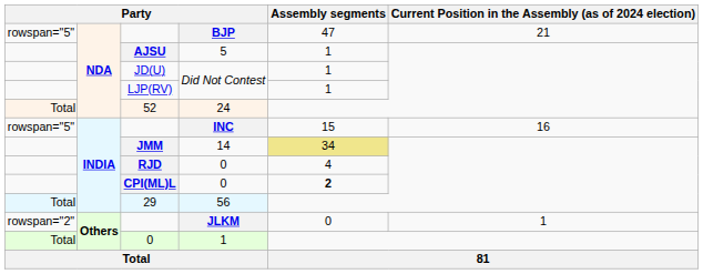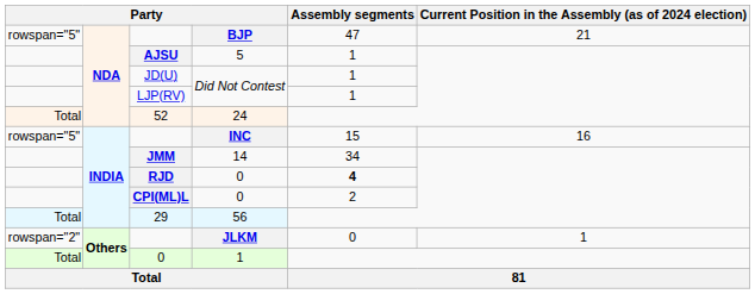JMM | Assembly segments: khaki background -> no background
RJD | Assembly segments: normal -> bold
CPI(ML)L | Assembly segments: bold -> normal
